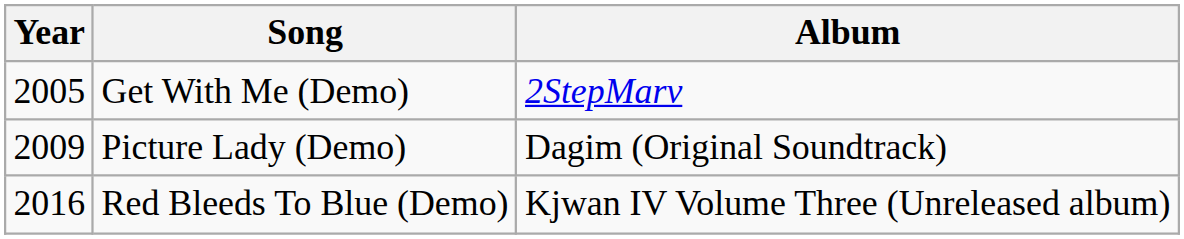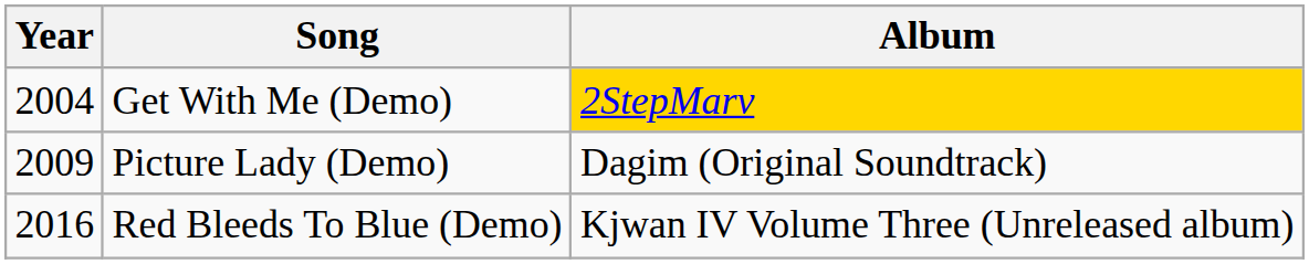Get With Me (Demo) | Year: 2005 -> 2004
Get With Me (Demo) | Album: no background -> gold background
